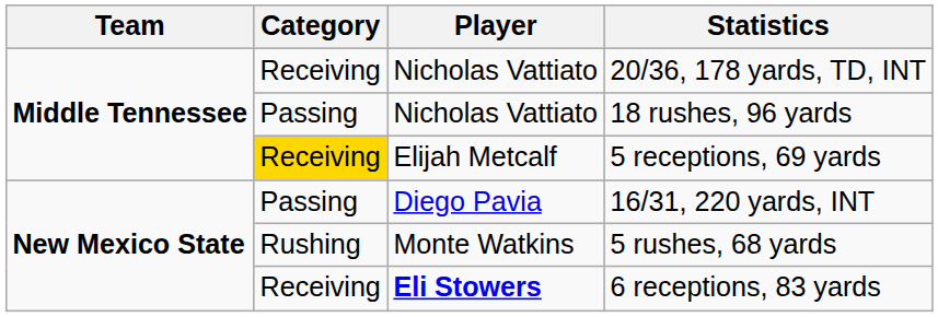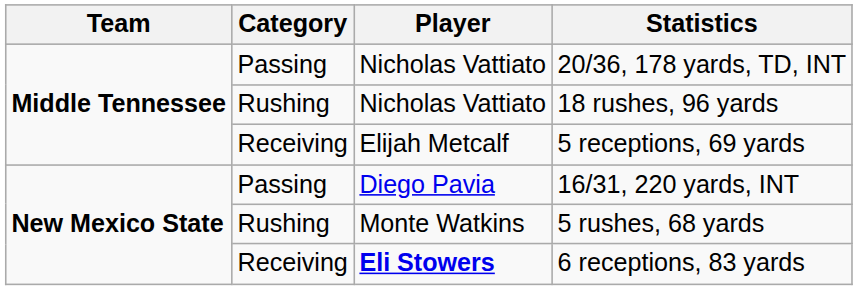20/36, 178 yards, TD, INT | Category: Receiving -> Passing
18 rushes, 96 yards | Category: Passing -> Rushing
5 receptions, 69 yards | Category: gold background -> no background
